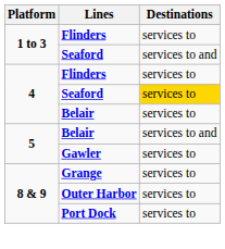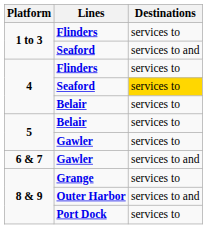5 / Belair | Destinations: services to and -> services to
+ row: 6 & 7 | Gawler | services to and
Outer Harbor | Destinations: services to -> services to and
